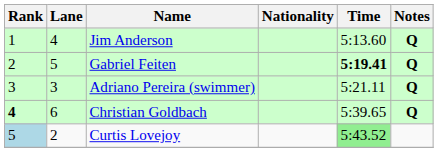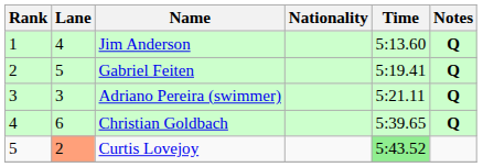Gabriel Feiten | Time: bold -> normal
Christian Goldbach | Rank: bold -> normal
Curtis Lovejoy | Rank: lightblue background -> no background
Curtis Lovejoy | Lane: no background -> lightsalmon background
